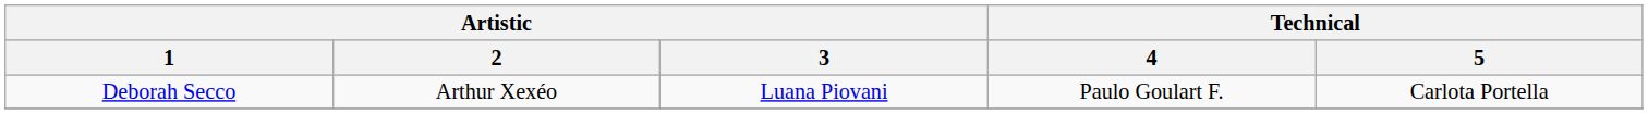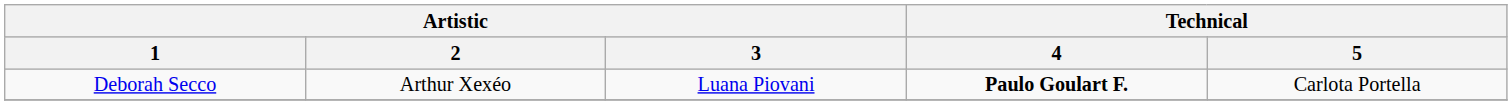Deborah Secco | Technical / 4: normal -> bold
